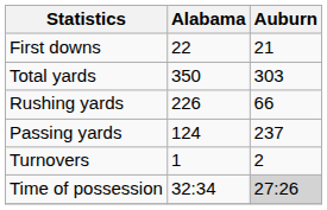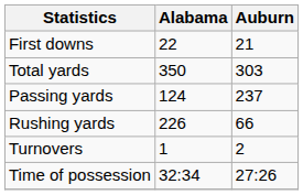rows swapped: Rushing yards <-> Passing yards
Time of possession | Auburn: lightgrey background -> no background
